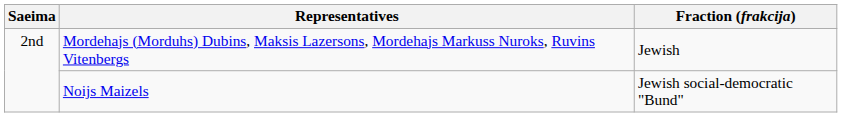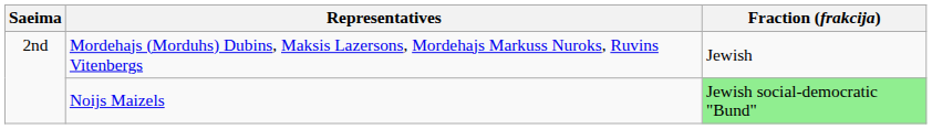Noijs Maizels | Fraction (frakcija): no background -> lightgreen background
